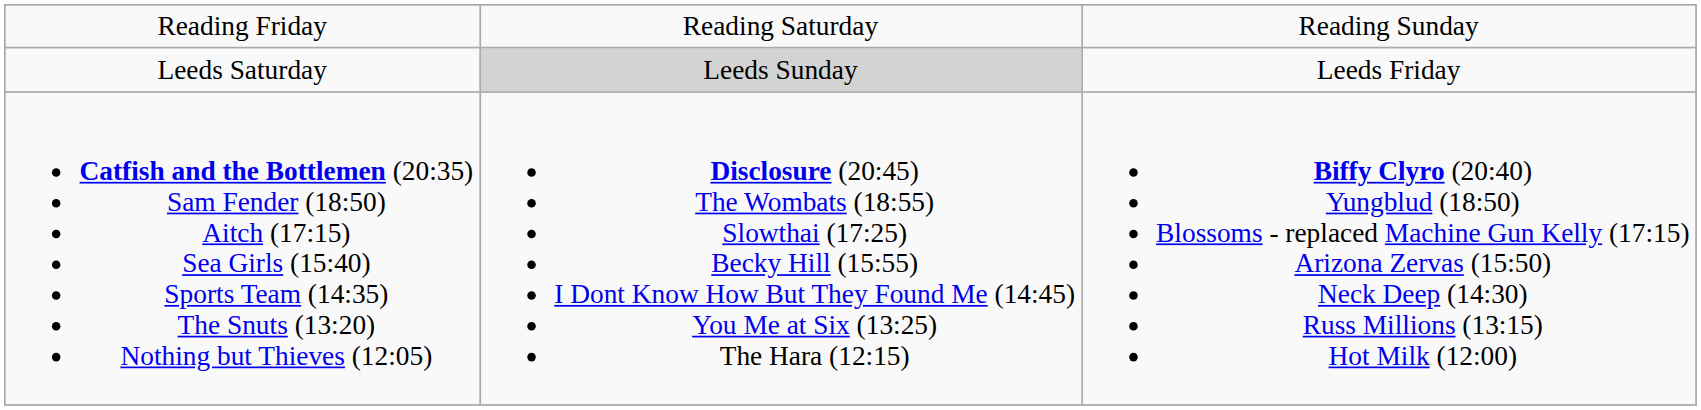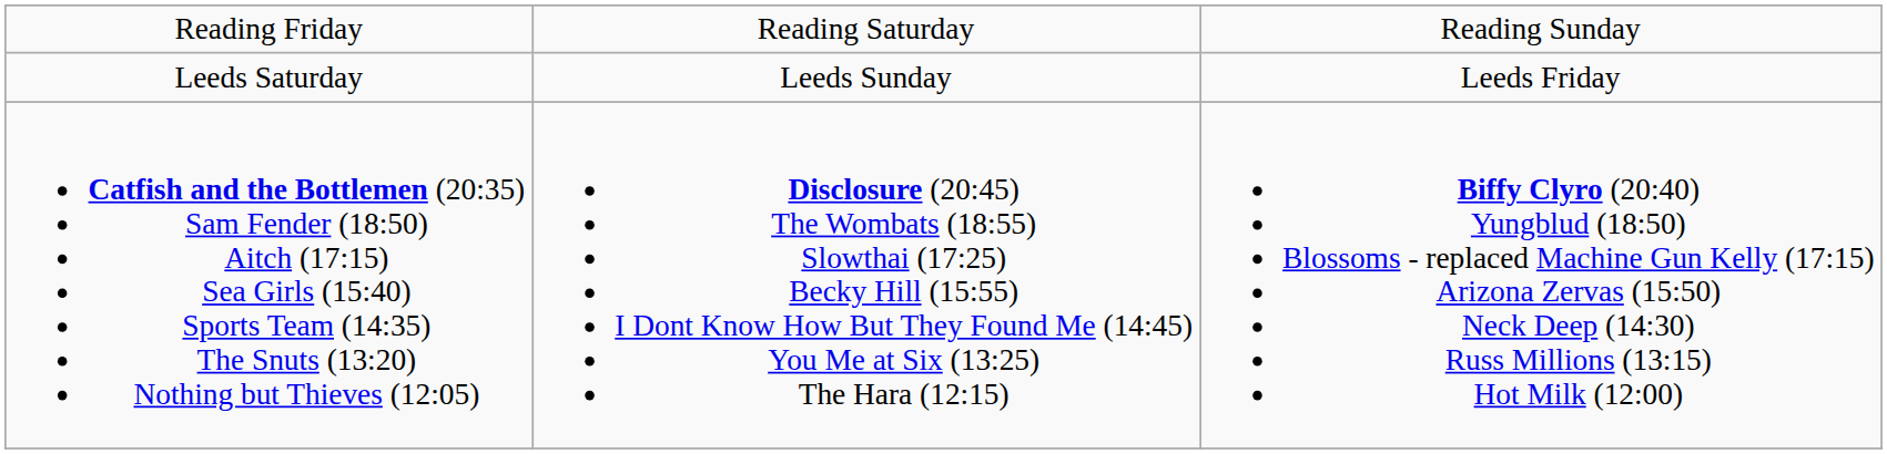Leeds Saturday | column 2: lightgrey background -> no background
